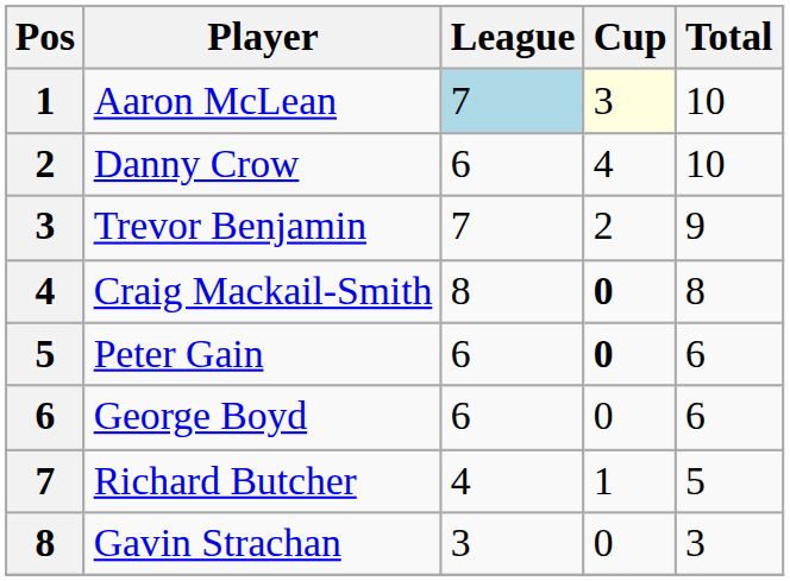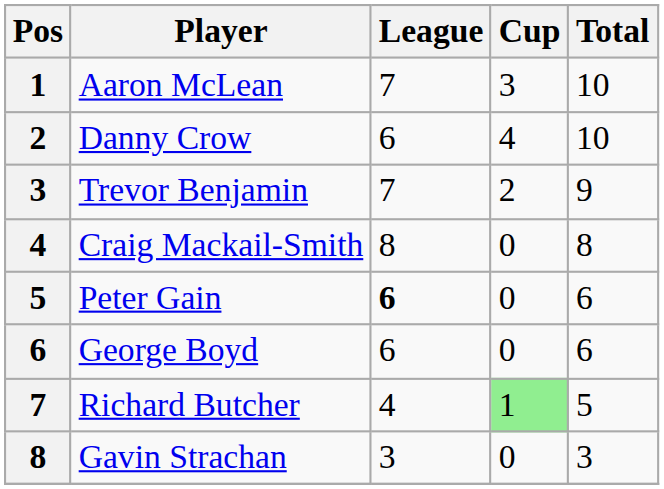Aaron McLean | League: lightblue background -> no background
Aaron McLean | Cup: lightyellow background -> no background
Craig Mackail-Smith | Cup: bold -> normal
Peter Gain | League: normal -> bold
Peter Gain | Cup: bold -> normal
Richard Butcher | Cup: no background -> lightgreen background
